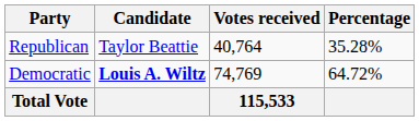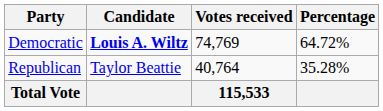rows swapped: Democratic <-> Republican
